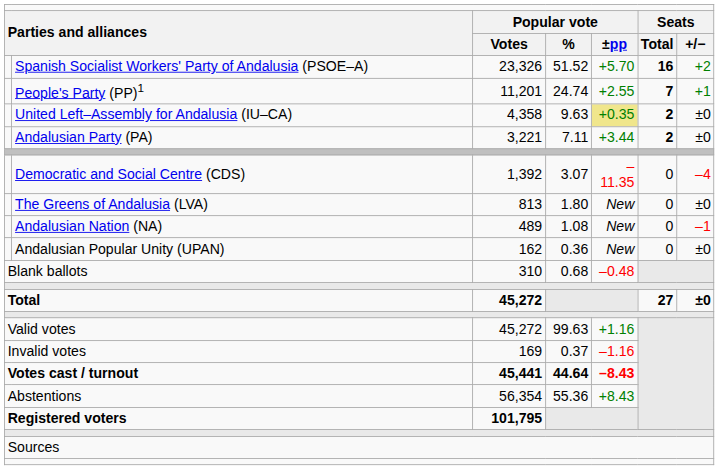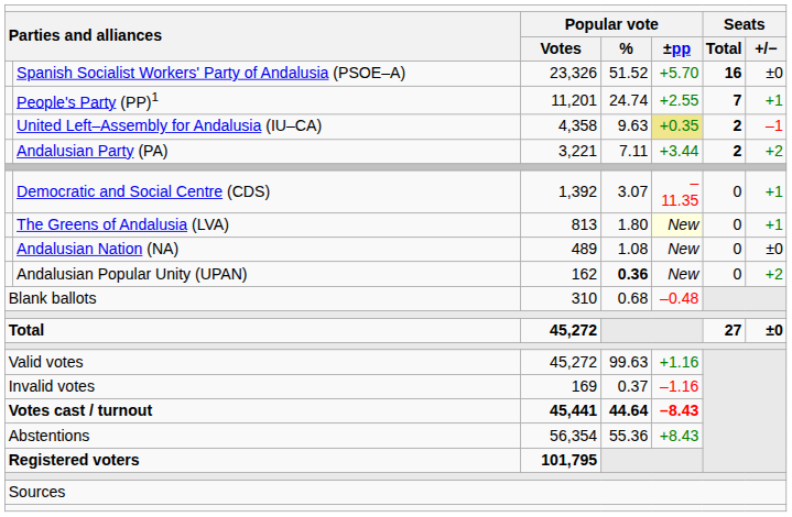Spanish Socialist Workers' Party of Andalusia (PSOE–A) | column 7: +2 -> ±0
United Left–Assembly for Andalusia (IU–CA) | column 7: ±0 -> –1
Andalusian Party (PA) | column 7: ±0 -> +2
Democratic and Social Centre (CDS) | column 7: –4 -> +1
The Greens of Andalusia (LVA) | column 5: no background -> lightyellow background
The Greens of Andalusia (LVA) | column 7: ±0 -> +1
Andalusian Nation (NA) | column 7: –1 -> ±0
Andalusian Popular Unity (UPAN) | column 4: normal -> bold
Andalusian Popular Unity (UPAN) | column 7: ±0 -> +2
